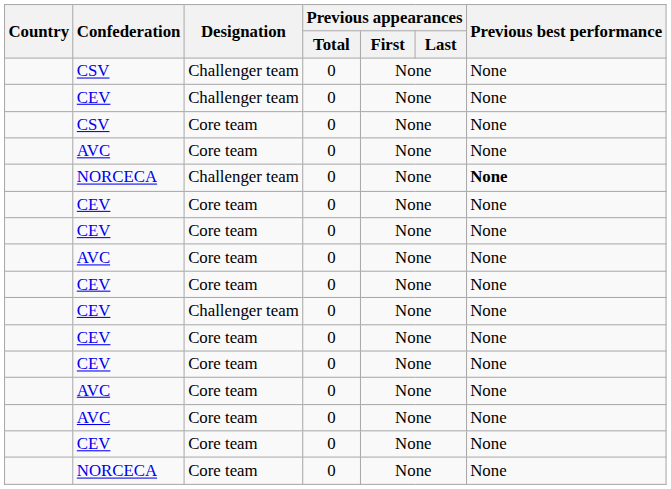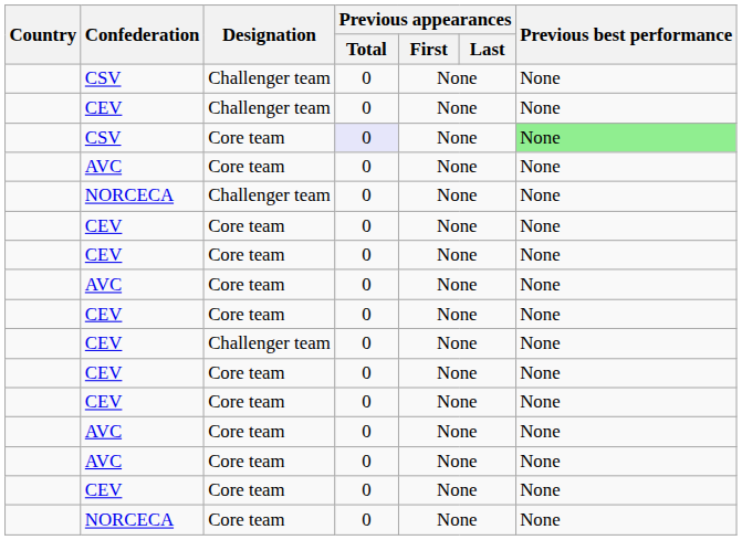CSV / Core team | Previous appearances / Total: no background -> lavender background
CSV / Core team | Previous best performance: no background -> lightgreen background
NORCECA / Challenger team | Previous best performance: bold -> normal
